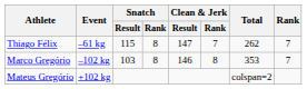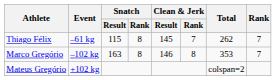Thiago Félix | Clean & Jerk / Result: 147 -> 145
Marco Gregório | Snatch / Result: 103 -> 163
